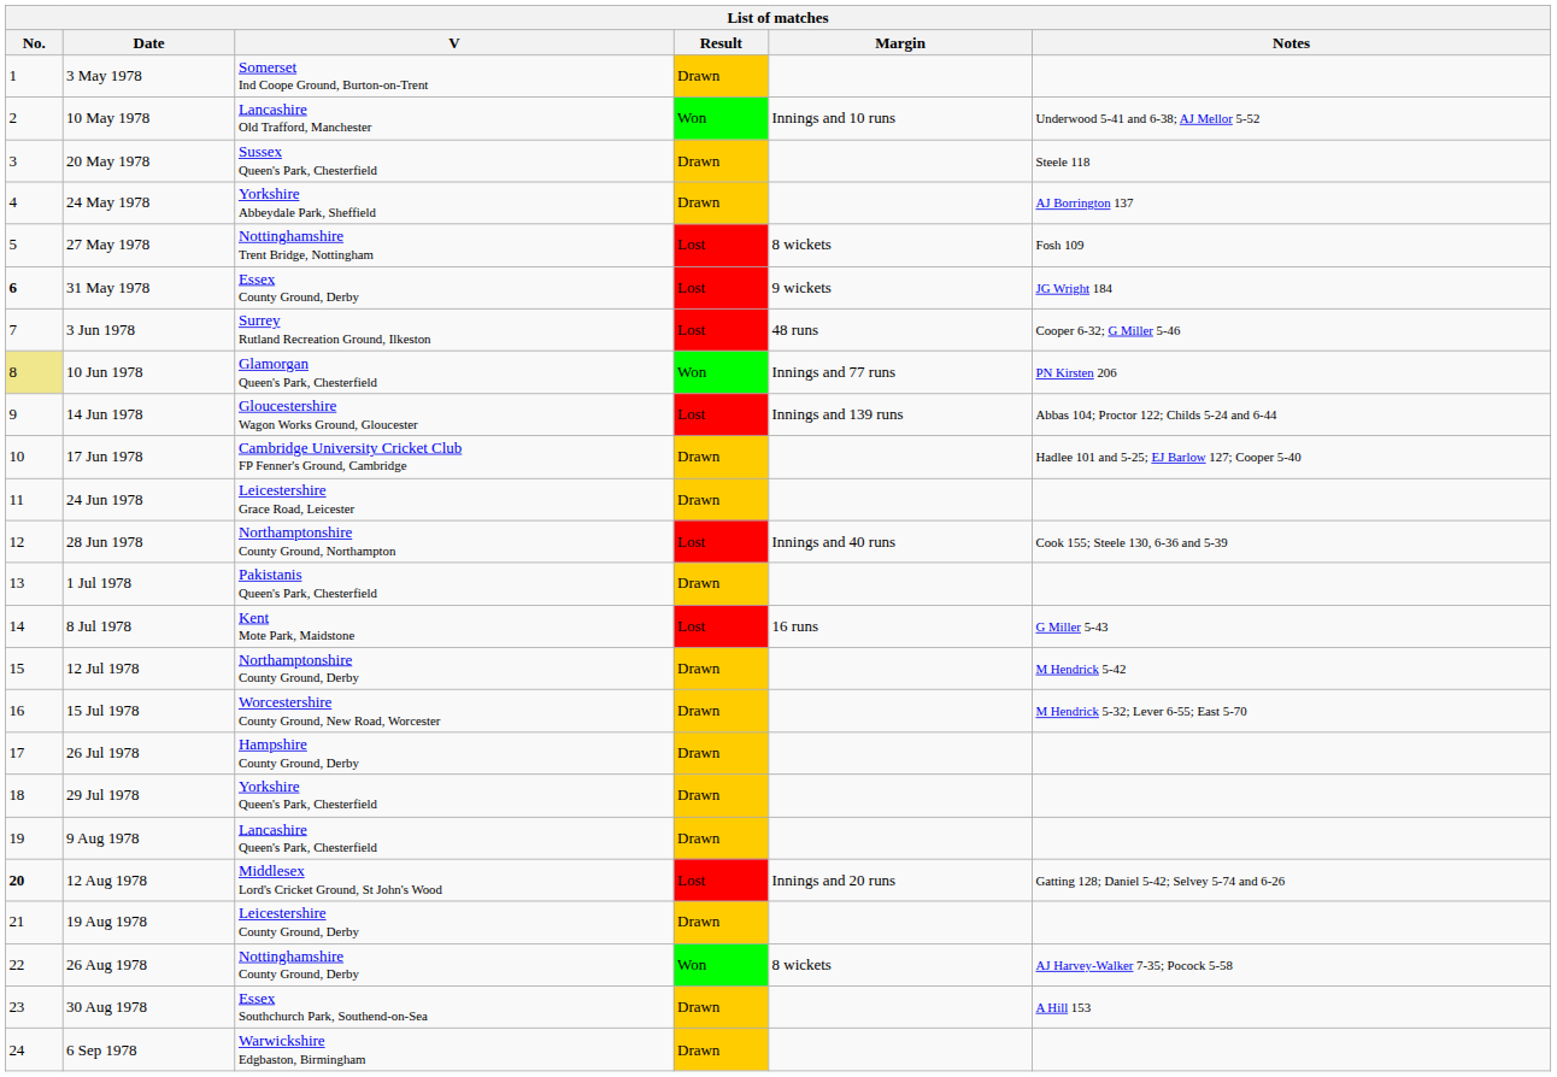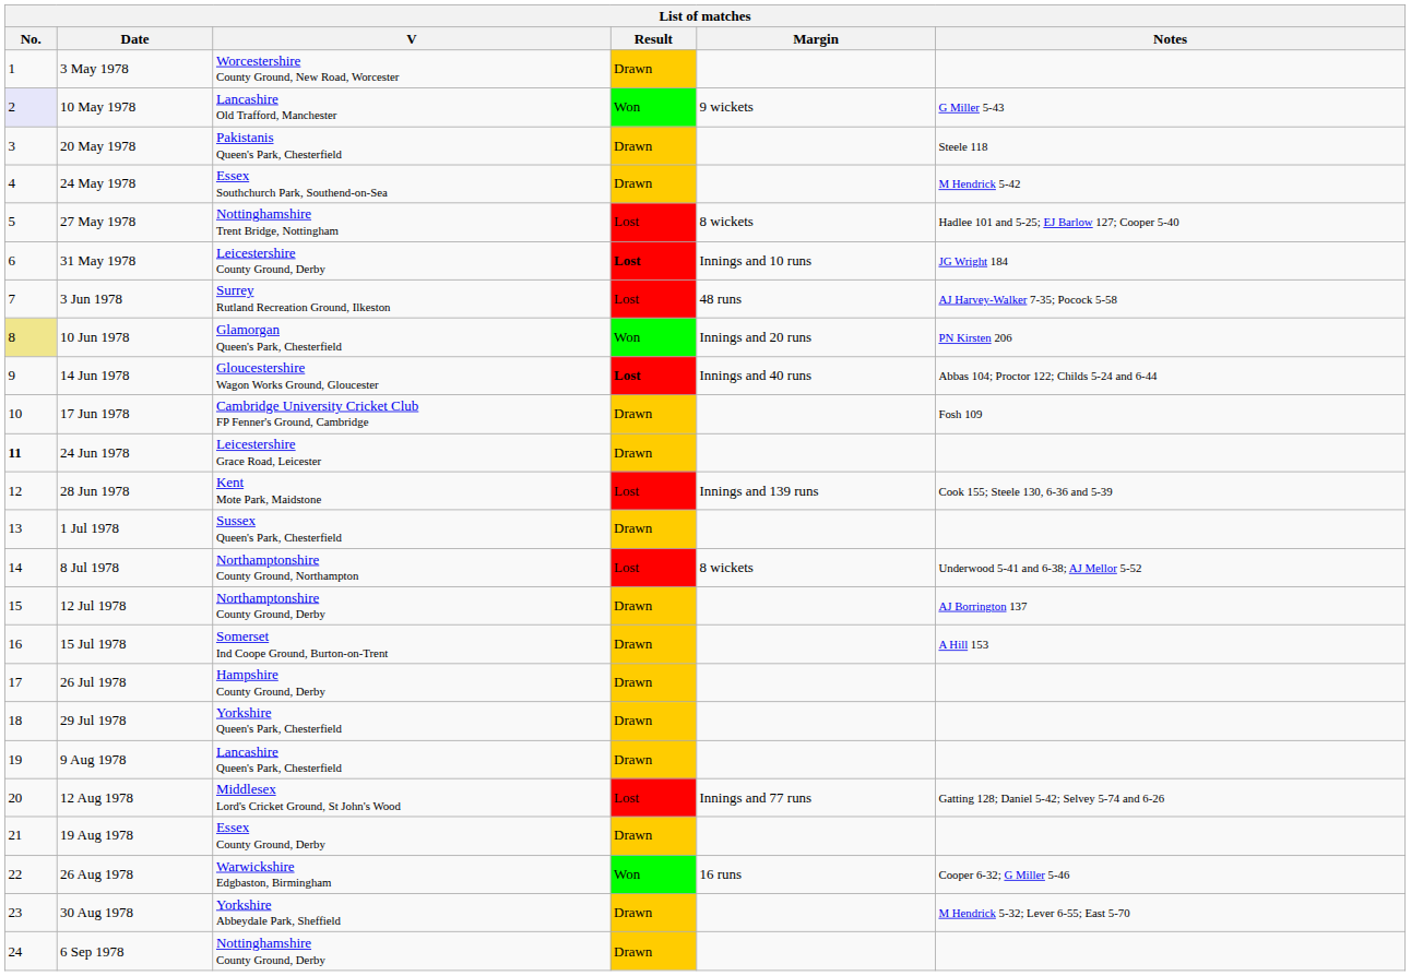3 May 1978 | V: Somerset Ind Coope Ground, Burton-on-Trent -> Worcestershire County Ground, New Road, Worcester
10 May 1978 | No.: no background -> lavender background
10 May 1978 | Margin: Innings and 10 runs -> 9 wickets
10 May 1978 | Notes: Underwood 5-41 and 6-38; AJ Mellor 5-52 -> G Miller 5-43
20 May 1978 | V: Sussex Queen's Park, Chesterfield -> Pakistanis Queen's Park, Chesterfield
24 May 1978 | V: Yorkshire Abbeydale Park, Sheffield -> Essex Southchurch Park, Southend-on-Sea
24 May 1978 | Notes: AJ Borrington 137 -> M Hendrick 5-42
27 May 1978 | Notes: Fosh 109 -> Hadlee 101 and 5-25; EJ Barlow 127; Cooper 5-40
31 May 1978 | No.: bold -> normal
31 May 1978 | V: Essex County Ground, Derby -> Leicestershire County Ground, Derby
31 May 1978 | Result: normal -> bold
31 May 1978 | Margin: 9 wickets -> Innings and 10 runs
3 Jun 1978 | Notes: Cooper 6-32; G Miller 5-46 -> AJ Harvey-Walker 7-35; Pocock 5-58
10 Jun 1978 | Margin: Innings and 77 runs -> Innings and 20 runs
14 Jun 1978 | Result: normal -> bold
14 Jun 1978 | Margin: Innings and 139 runs -> Innings and 40 runs
17 Jun 1978 | Notes: Hadlee 101 and 5-25; EJ Barlow 127; Cooper 5-40 -> Fosh 109
24 Jun 1978 | No.: normal -> bold
28 Jun 1978 | V: Northamptonshire County Ground, Northampton -> Kent Mote Park, Maidstone
28 Jun 1978 | Margin: Innings and 40 runs -> Innings and 139 runs
1 Jul 1978 | V: Pakistanis Queen's Park, Chesterfield -> Sussex Queen's Park, Chesterfield
8 Jul 1978 | V: Kent Mote Park, Maidstone -> Northamptonshire County Ground, Northampton
8 Jul 1978 | Margin: 16 runs -> 8 wickets
8 Jul 1978 | Notes: G Miller 5-43 -> Underwood 5-41 and 6-38; AJ Mellor 5-52
12 Jul 1978 | Notes: M Hendrick 5-42 -> AJ Borrington 137
15 Jul 1978 | V: Worcestershire County Ground, New Road, Worcester -> Somerset Ind Coope Ground, Burton-on-Trent
15 Jul 1978 | Notes: M Hendrick 5-32; Lever 6-55; East 5-70 -> A Hill 153
12 Aug 1978 | No.: bold -> normal
12 Aug 1978 | Margin: Innings and 20 runs -> Innings and 77 runs
19 Aug 1978 | V: Leicestershire County Ground, Derby -> Essex County Ground, Derby
26 Aug 1978 | V: Nottinghamshire County Ground, Derby -> Warwickshire Edgbaston, Birmingham
26 Aug 1978 | Margin: 8 wickets -> 16 runs
26 Aug 1978 | Notes: AJ Harvey-Walker 7-35; Pocock 5-58 -> Cooper 6-32; G Miller 5-46
30 Aug 1978 | V: Essex Southchurch Park, Southend-on-Sea -> Yorkshire Abbeydale Park, Sheffield
30 Aug 1978 | Notes: A Hill 153 -> M Hendrick 5-32; Lever 6-55; East 5-70
6 Sep 1978 | V: Warwickshire Edgbaston, Birmingham -> Nottinghamshire County Ground, Derby
